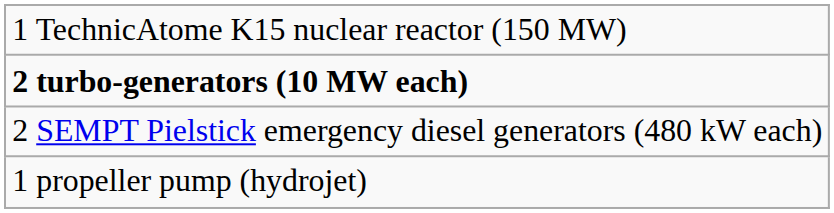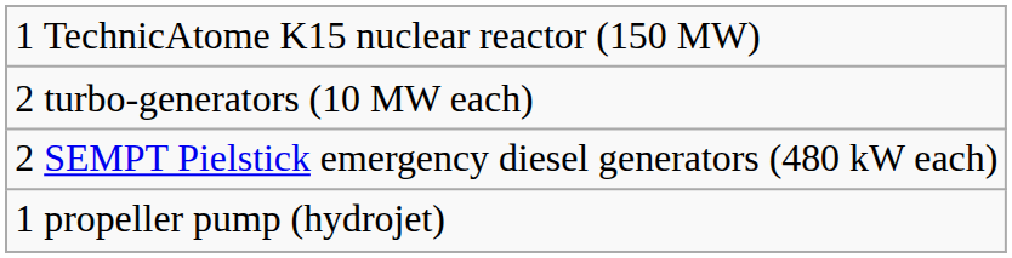row 2 | column 1: bold -> normal
